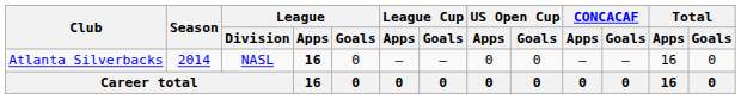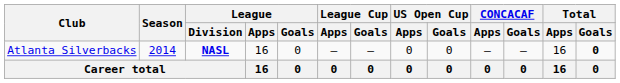Atlanta Silverbacks | League / Division: normal -> bold
Atlanta Silverbacks | League / Apps: bold -> normal
Atlanta Silverbacks | Total / Goals: normal -> bold
